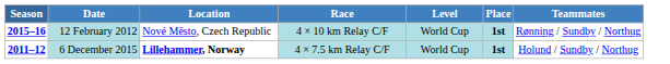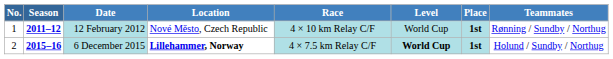+ column: No. | 1 | 2
12 February 2012 | Season: 2015–16 -> 2011–12
6 December 2015 | Season: 2011–12 -> 2015–16
6 December 2015 | Level: normal -> bold
